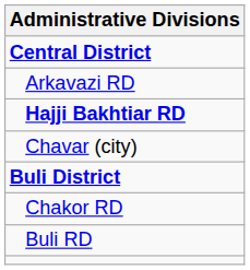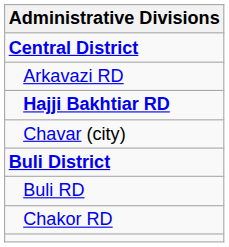row 7 | column 1: Chakor RD -> Buli RD
row 8 | column 1: Buli RD -> Chakor RD
